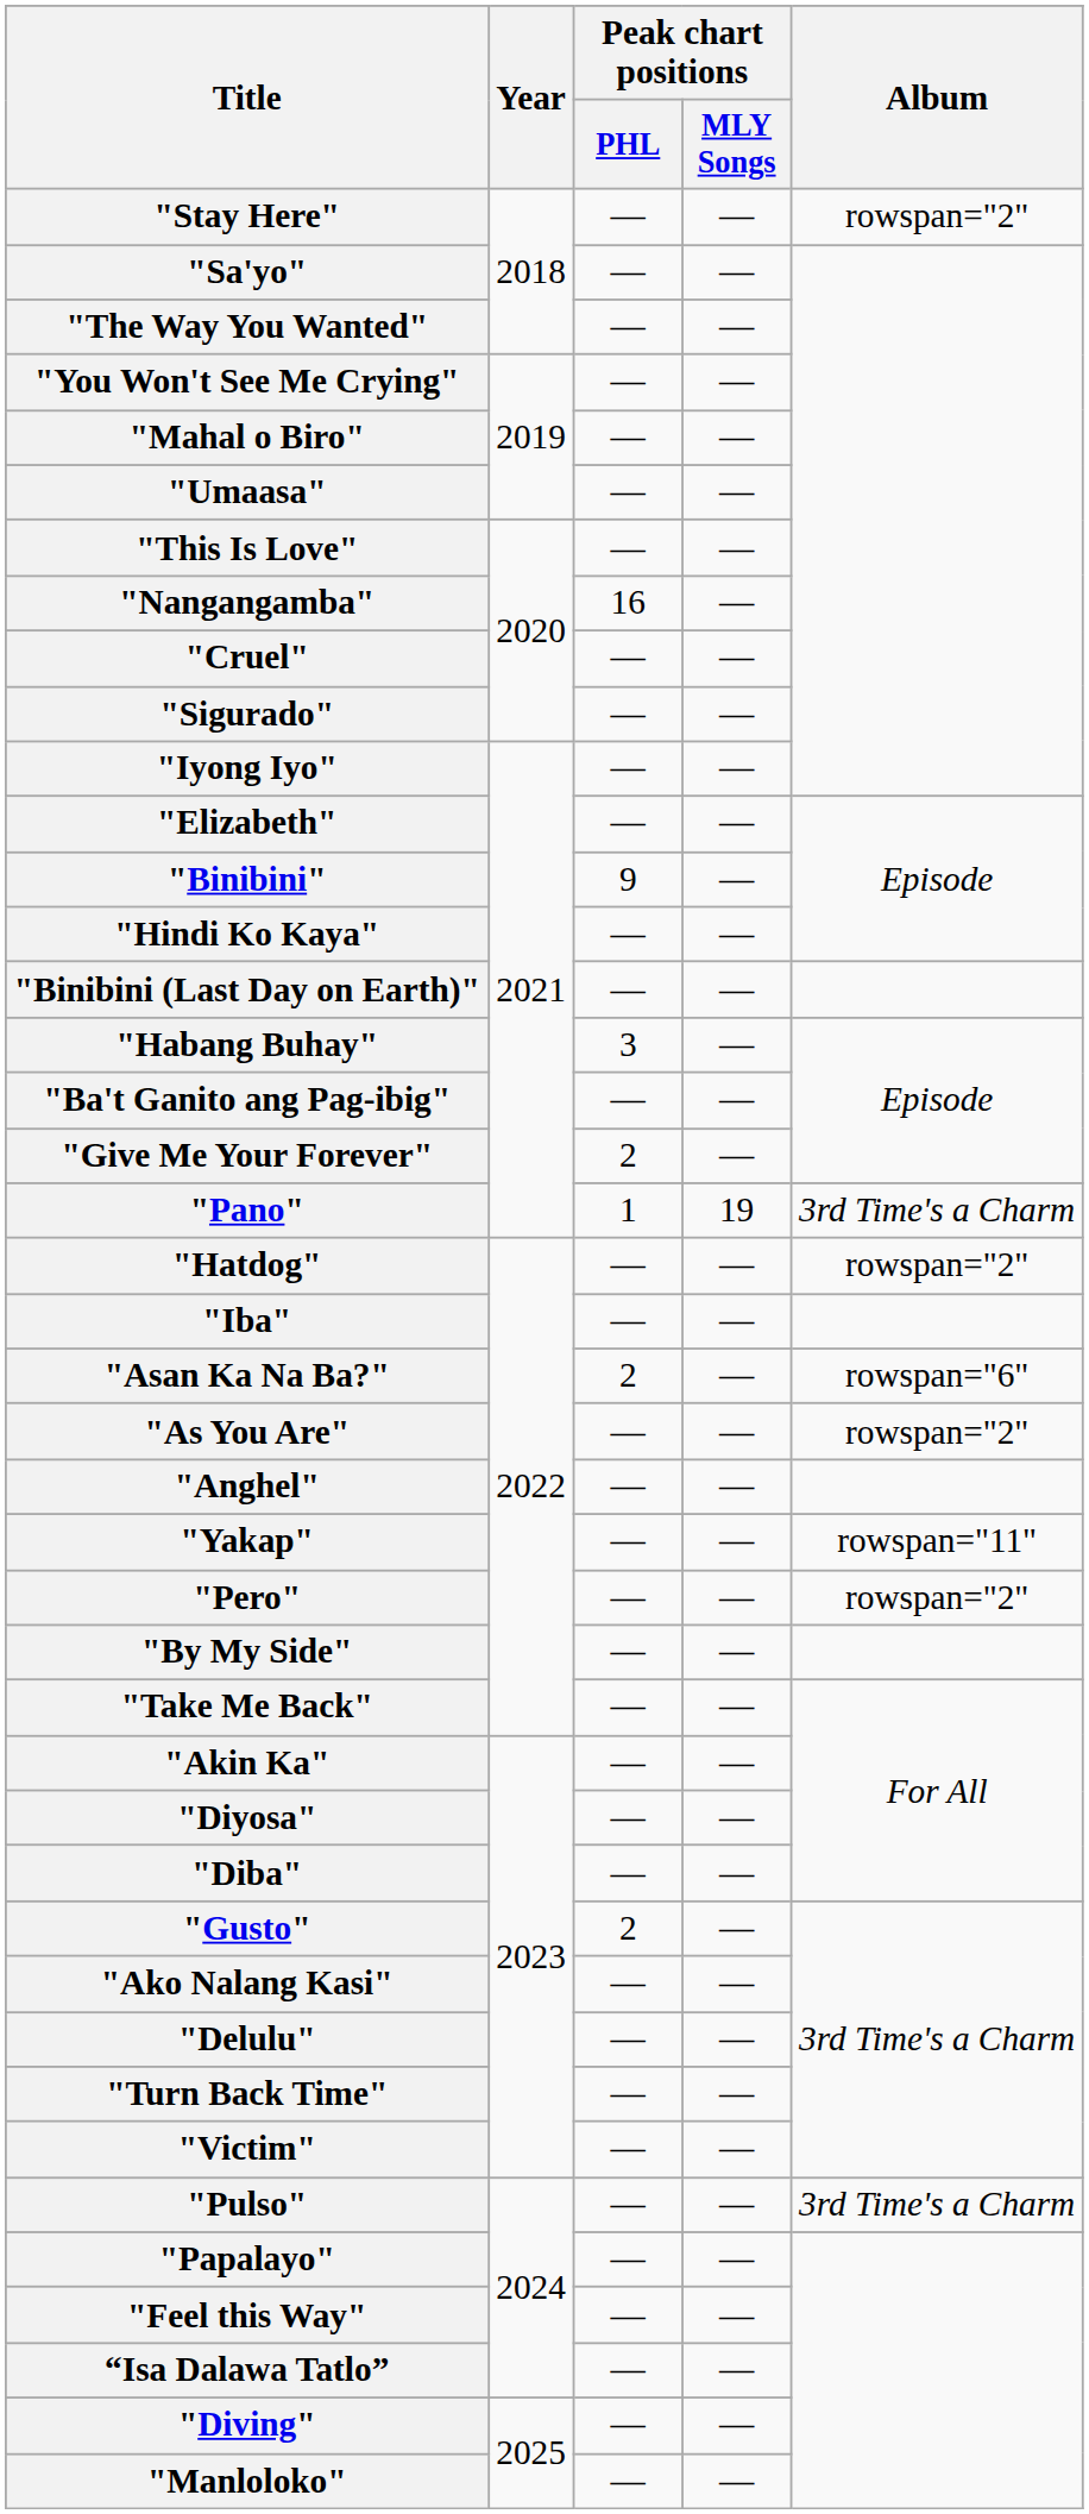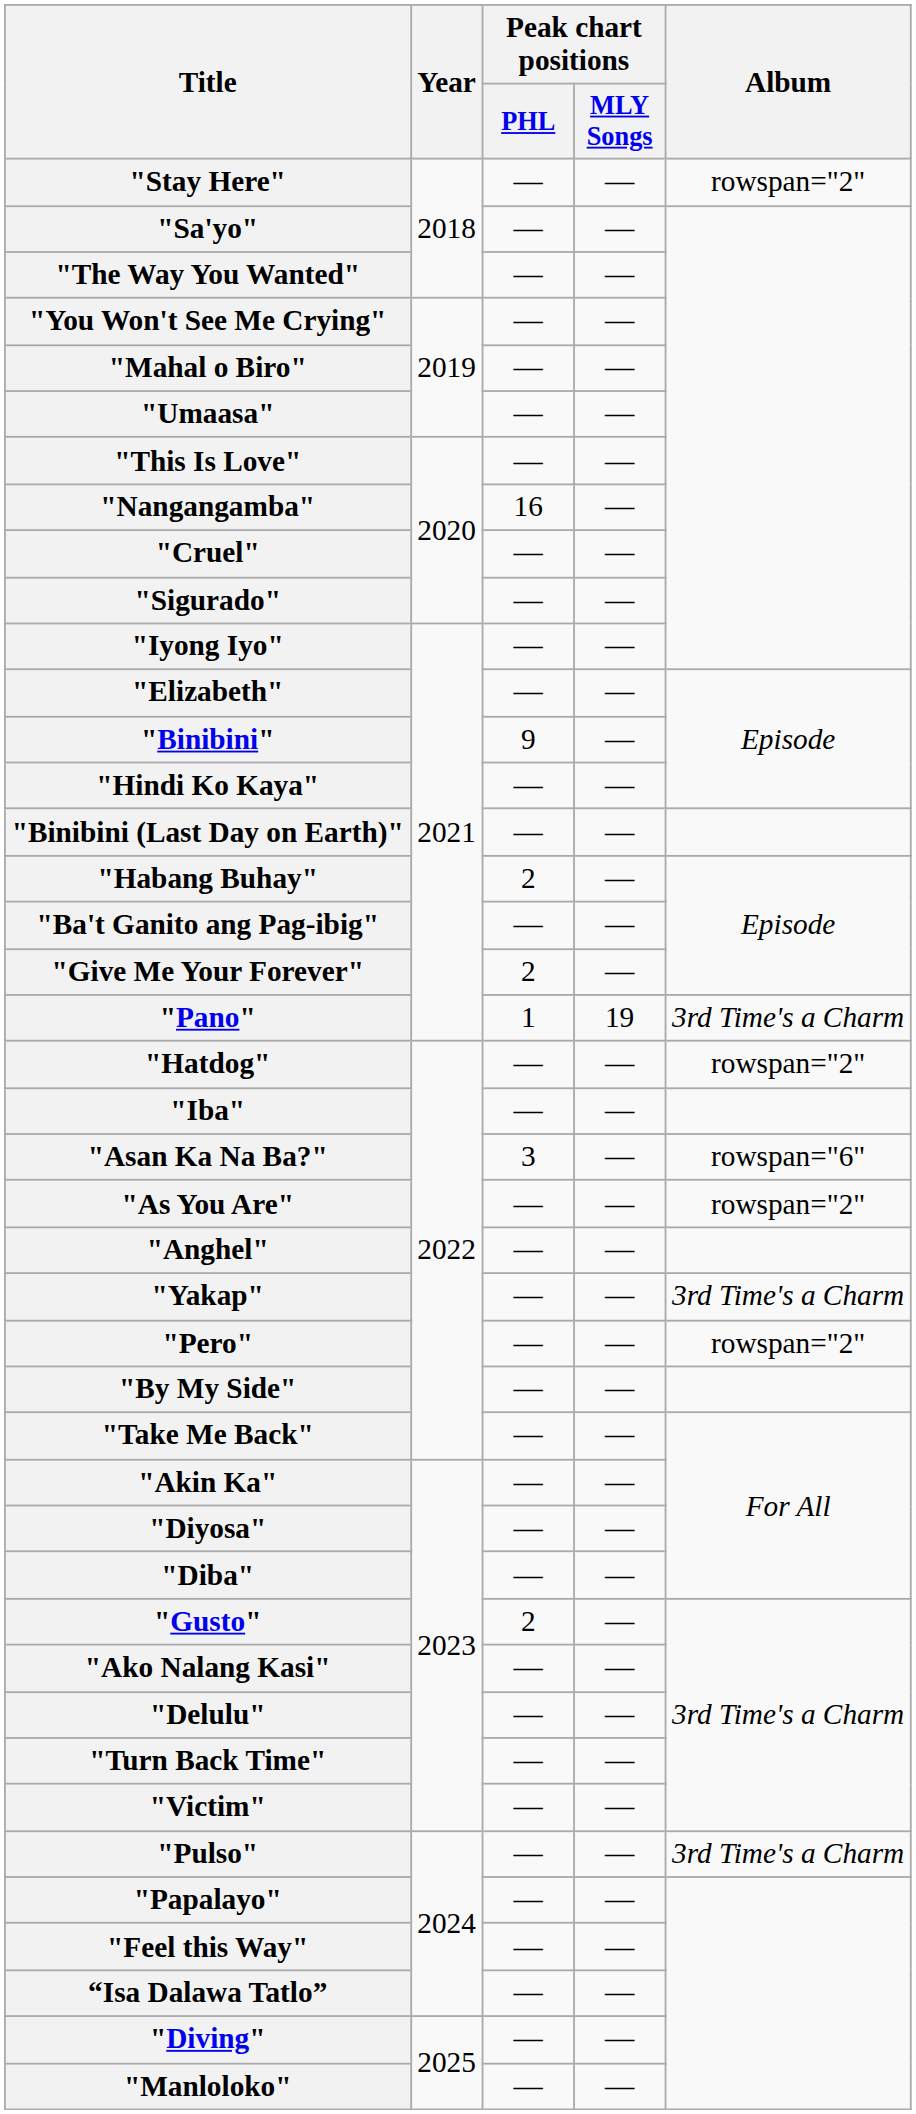"Habang Buhay" | Peak chart positions / PHL: 3 -> 2
"Asan Ka Na Ba?" | Peak chart positions / PHL: 2 -> 3
"Yakap" | Album: rowspan="11" -> 3rd Time's a Charm
